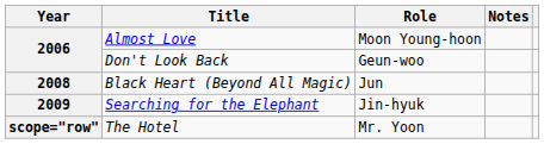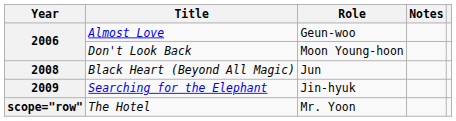Almost Love | Role: Moon Young-hoon -> Geun-woo
Don't Look Back | Role: Geun-woo -> Moon Young-hoon
